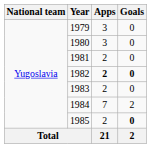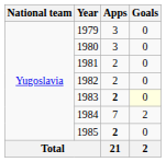1982 | Apps: bold -> normal
1982 | Goals: bold -> normal
1983 | Apps: normal -> bold
1983 | Goals: no background -> lightyellow background
1985 | Apps: normal -> bold
1985 | Goals: bold -> normal
